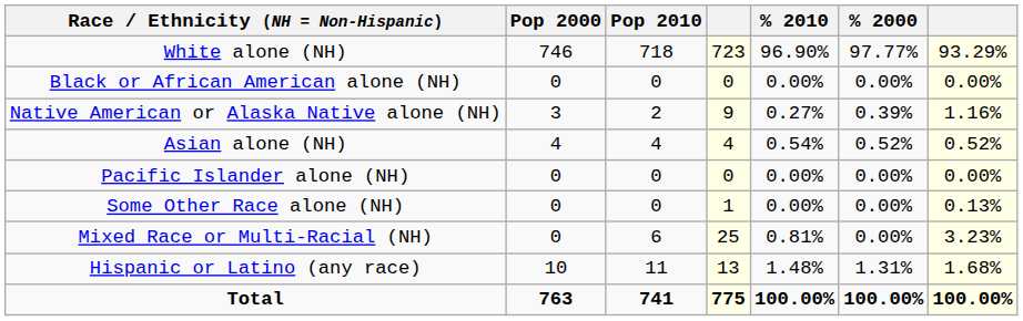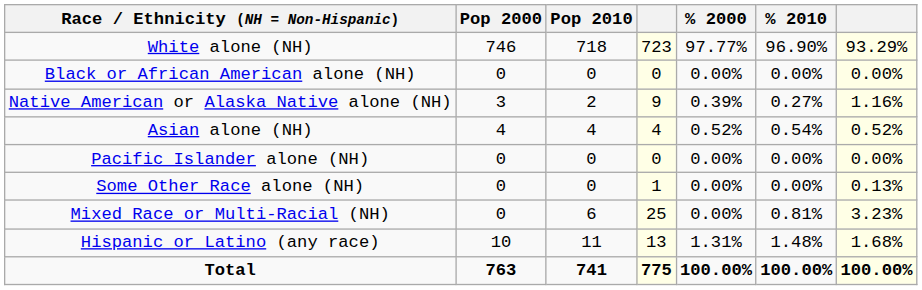columns swapped: % 2000 <-> % 2010
